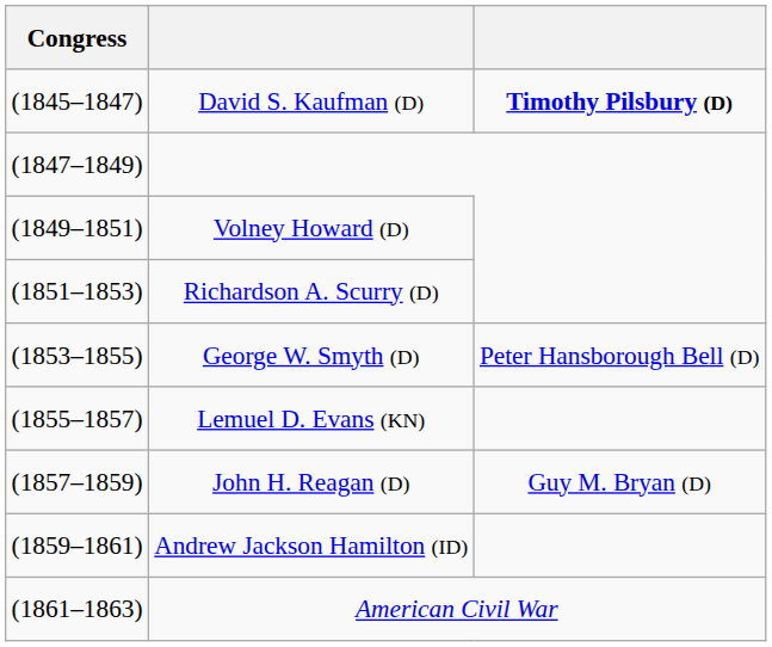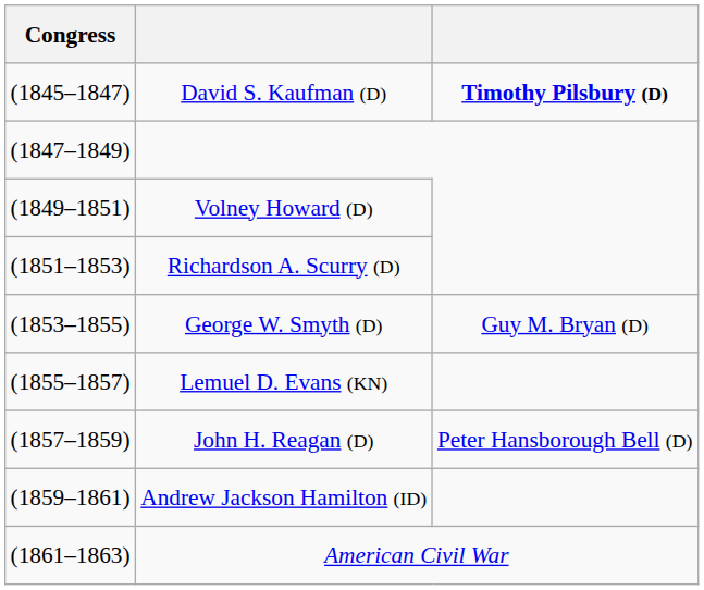George W. Smyth (D) | column 3: Peter Hansborough Bell (D) -> Guy M. Bryan (D)
John H. Reagan (D) | column 3: Guy M. Bryan (D) -> Peter Hansborough Bell (D)
